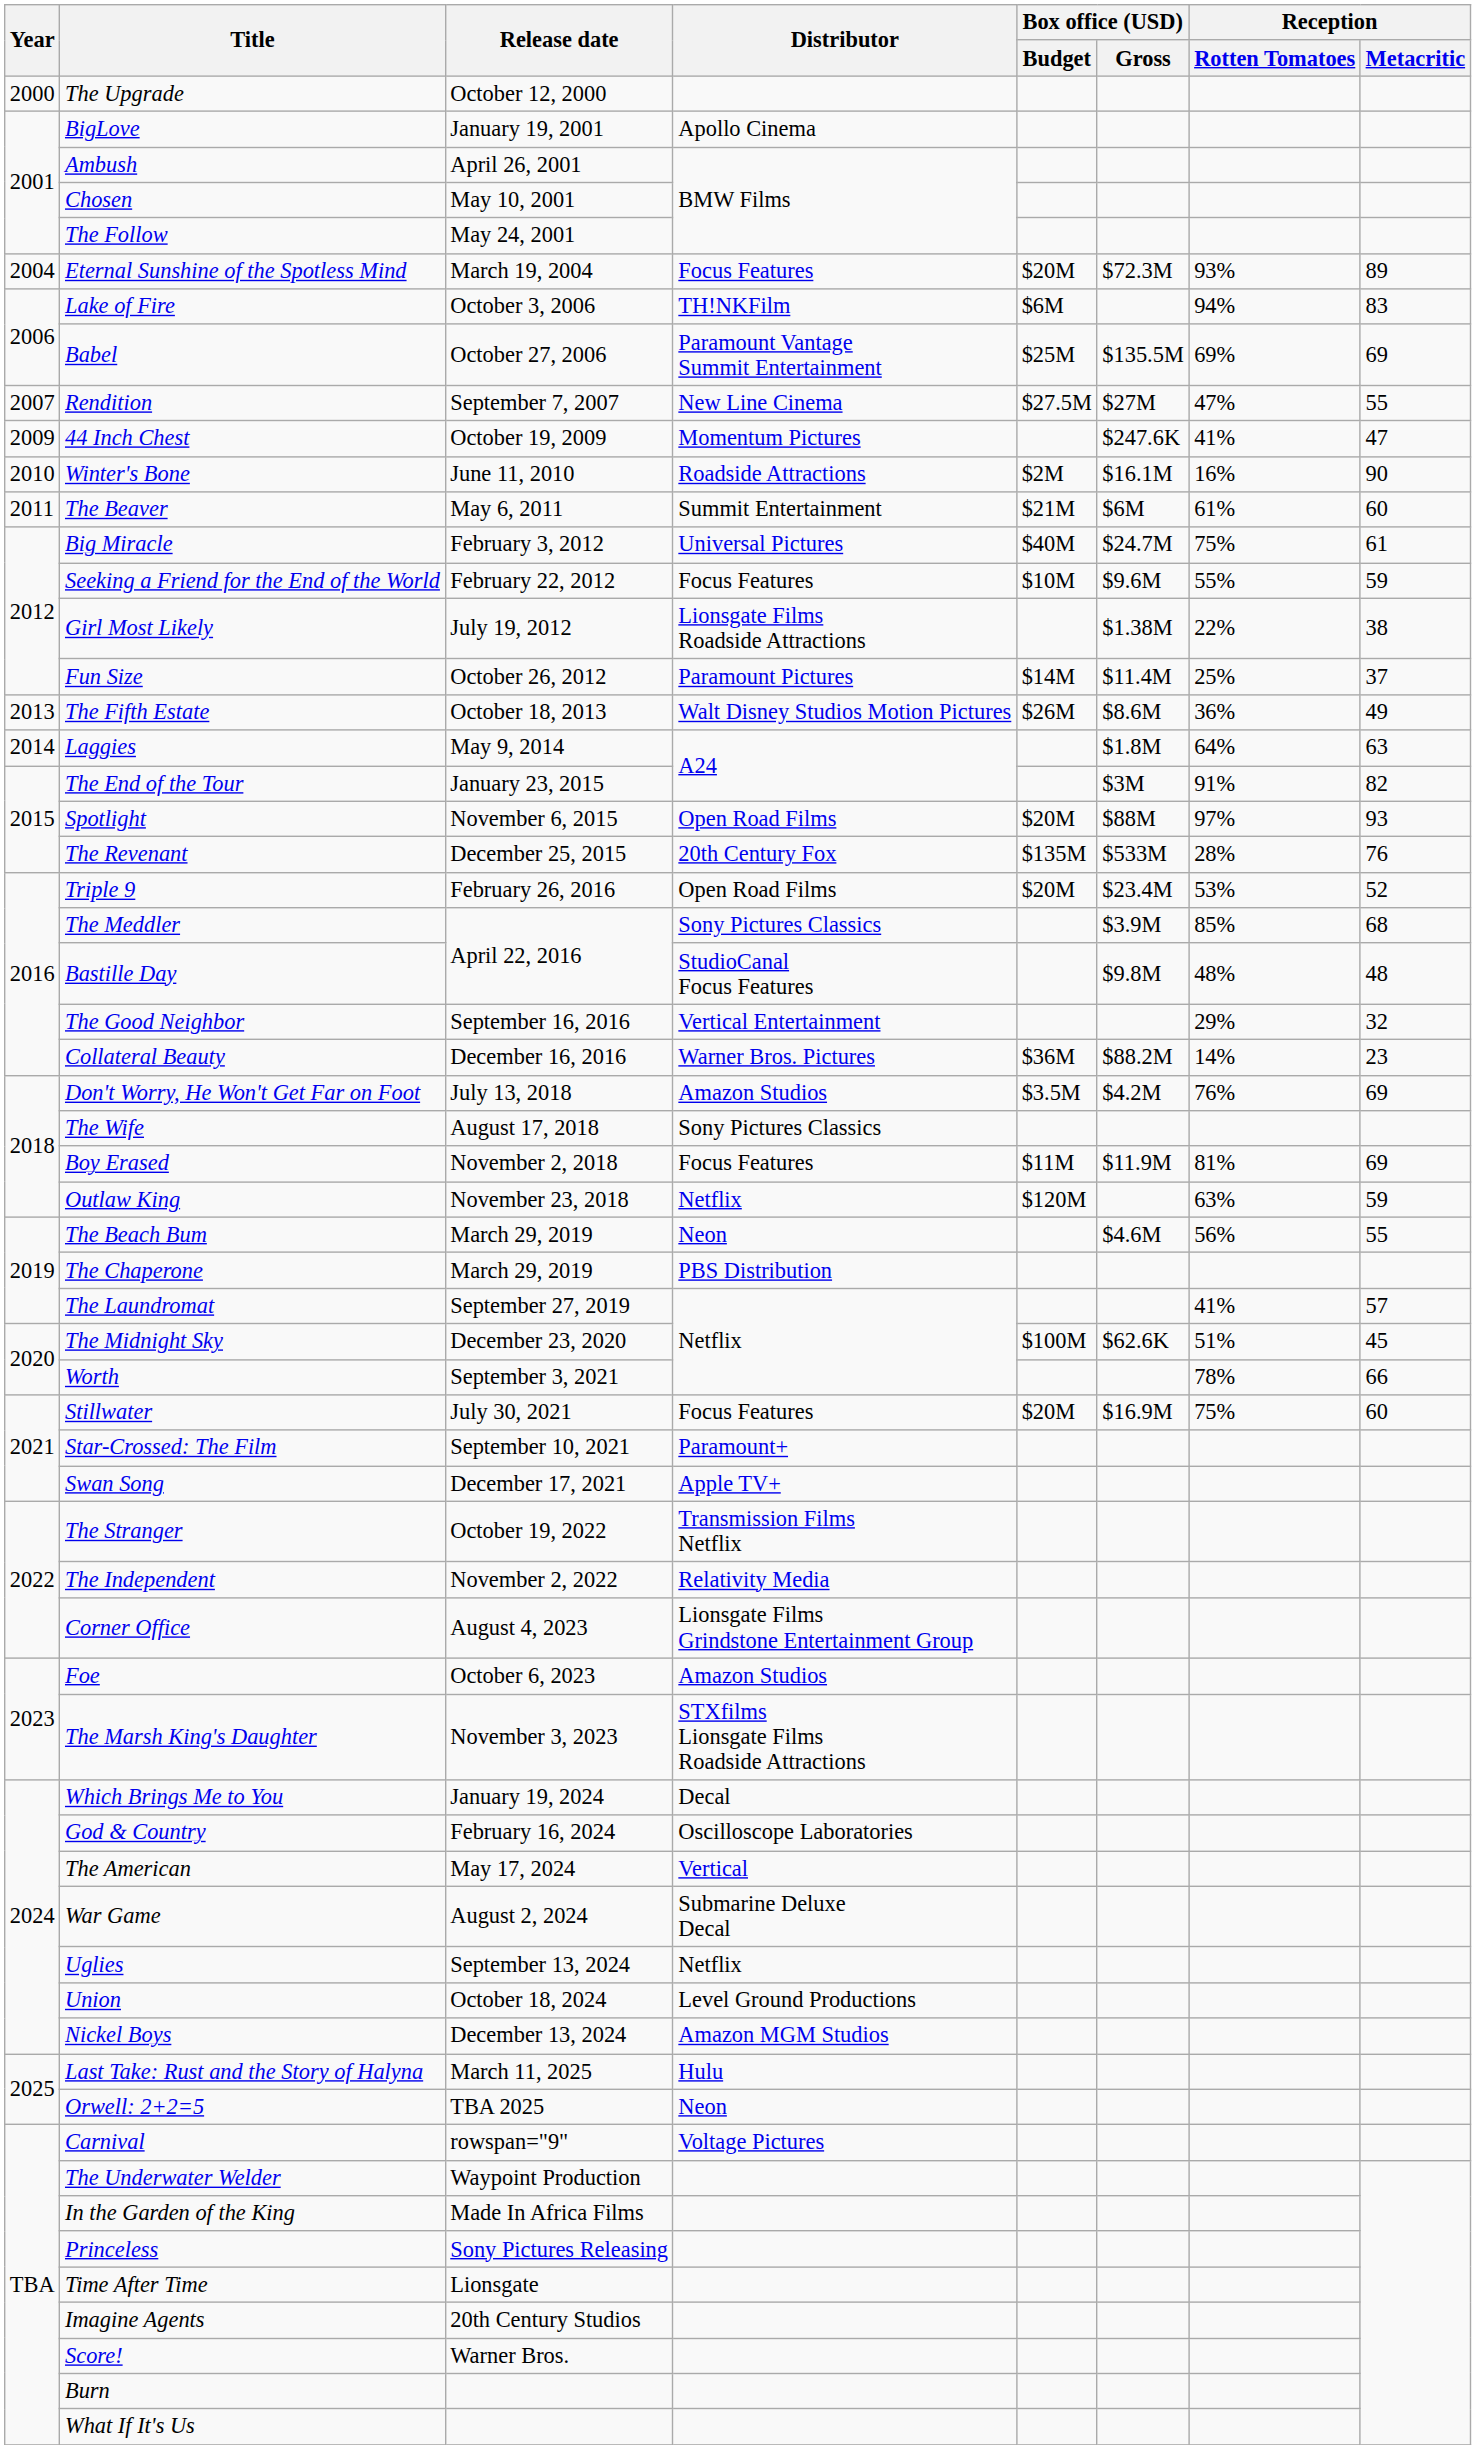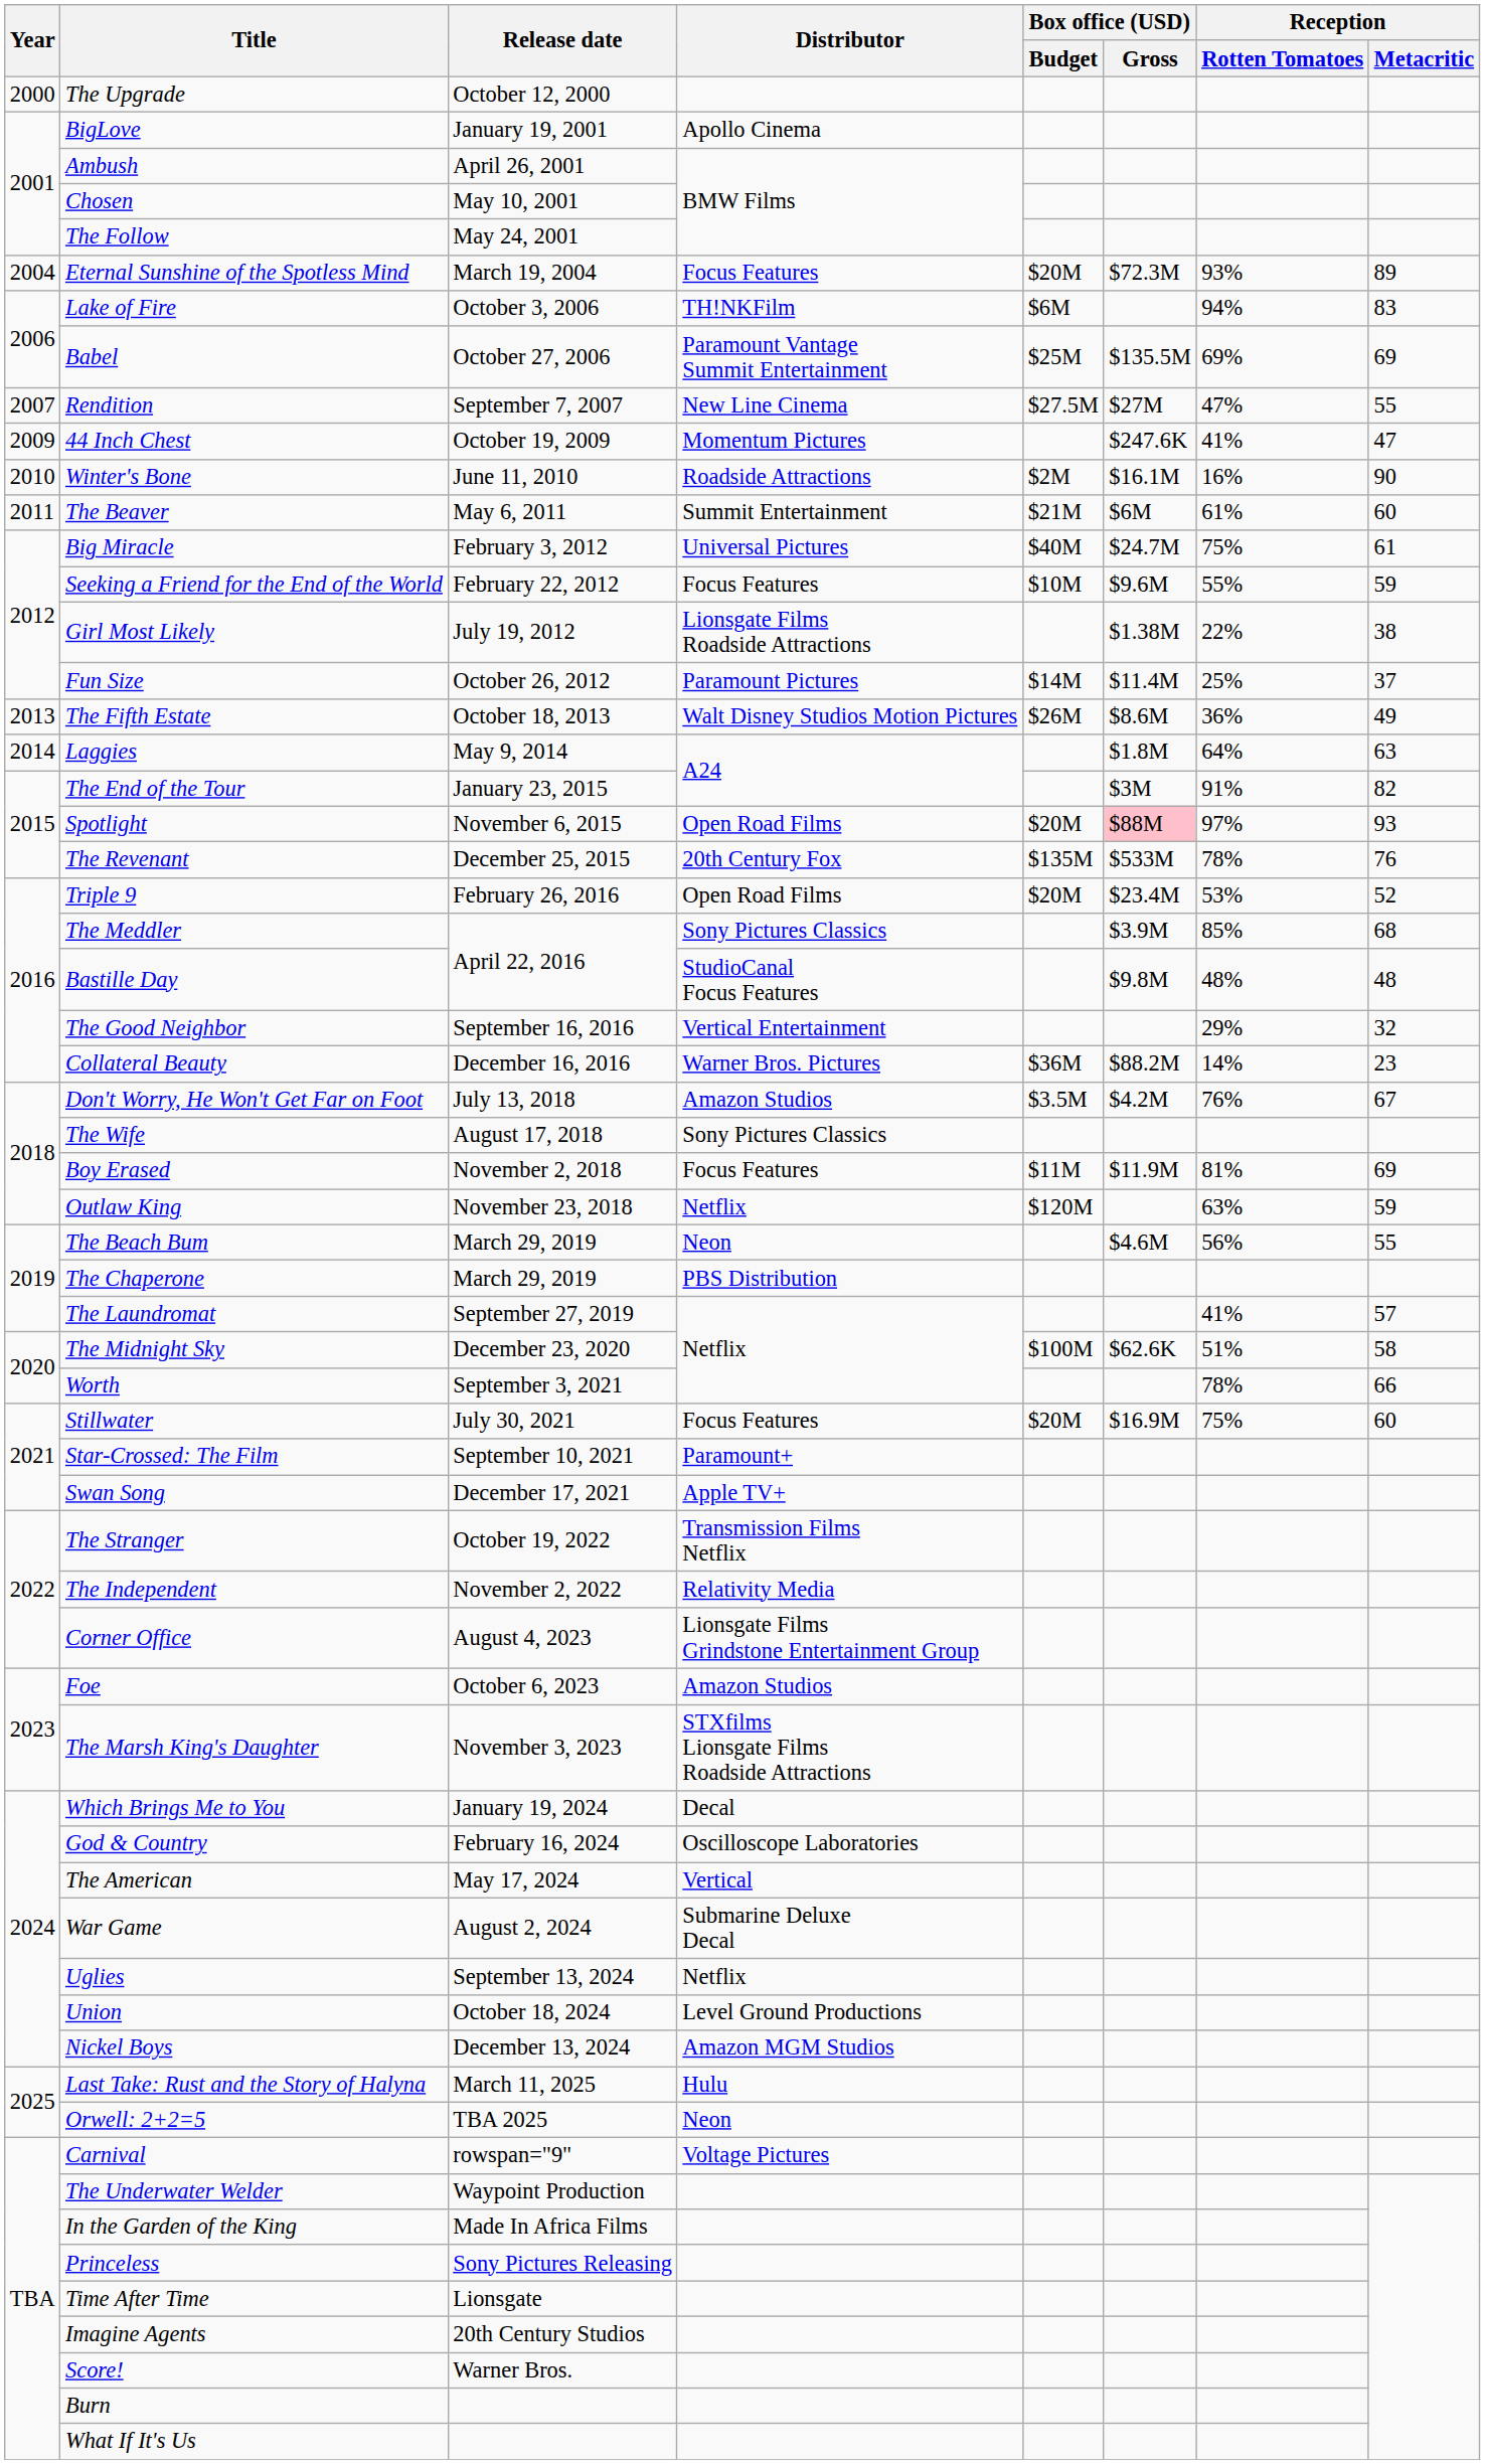Spotlight | Box office (USD) / Gross: no background -> pink background
The Revenant | Reception / Rotten Tomatoes: 28% -> 78%
Don't Worry, He Won't Get Far on Foot | Reception / Metacritic: 69 -> 67
The Midnight Sky | Reception / Metacritic: 45 -> 58
